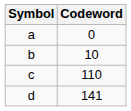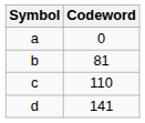b | Codeword: 10 -> 81
